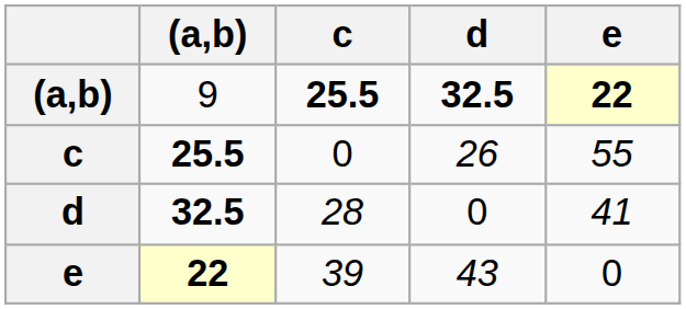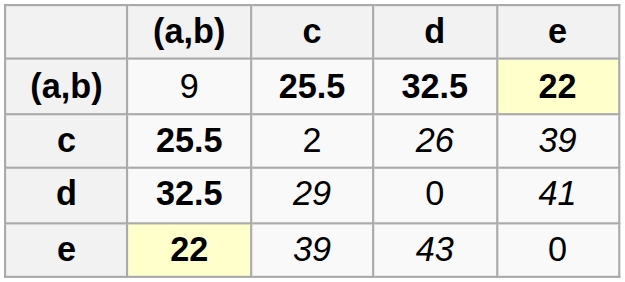row 3 | c: 0 -> 2
row 3 | e: 55 -> 39
row 4 | c: 28 -> 29
